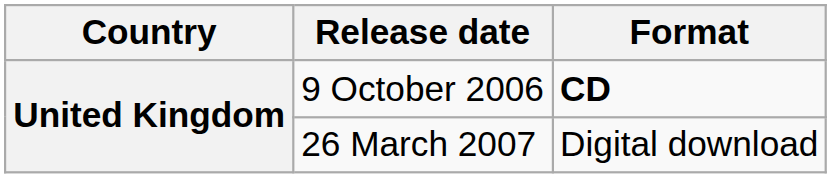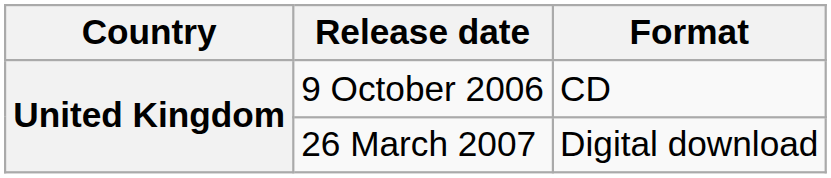9 October 2006 | Format: bold -> normal
